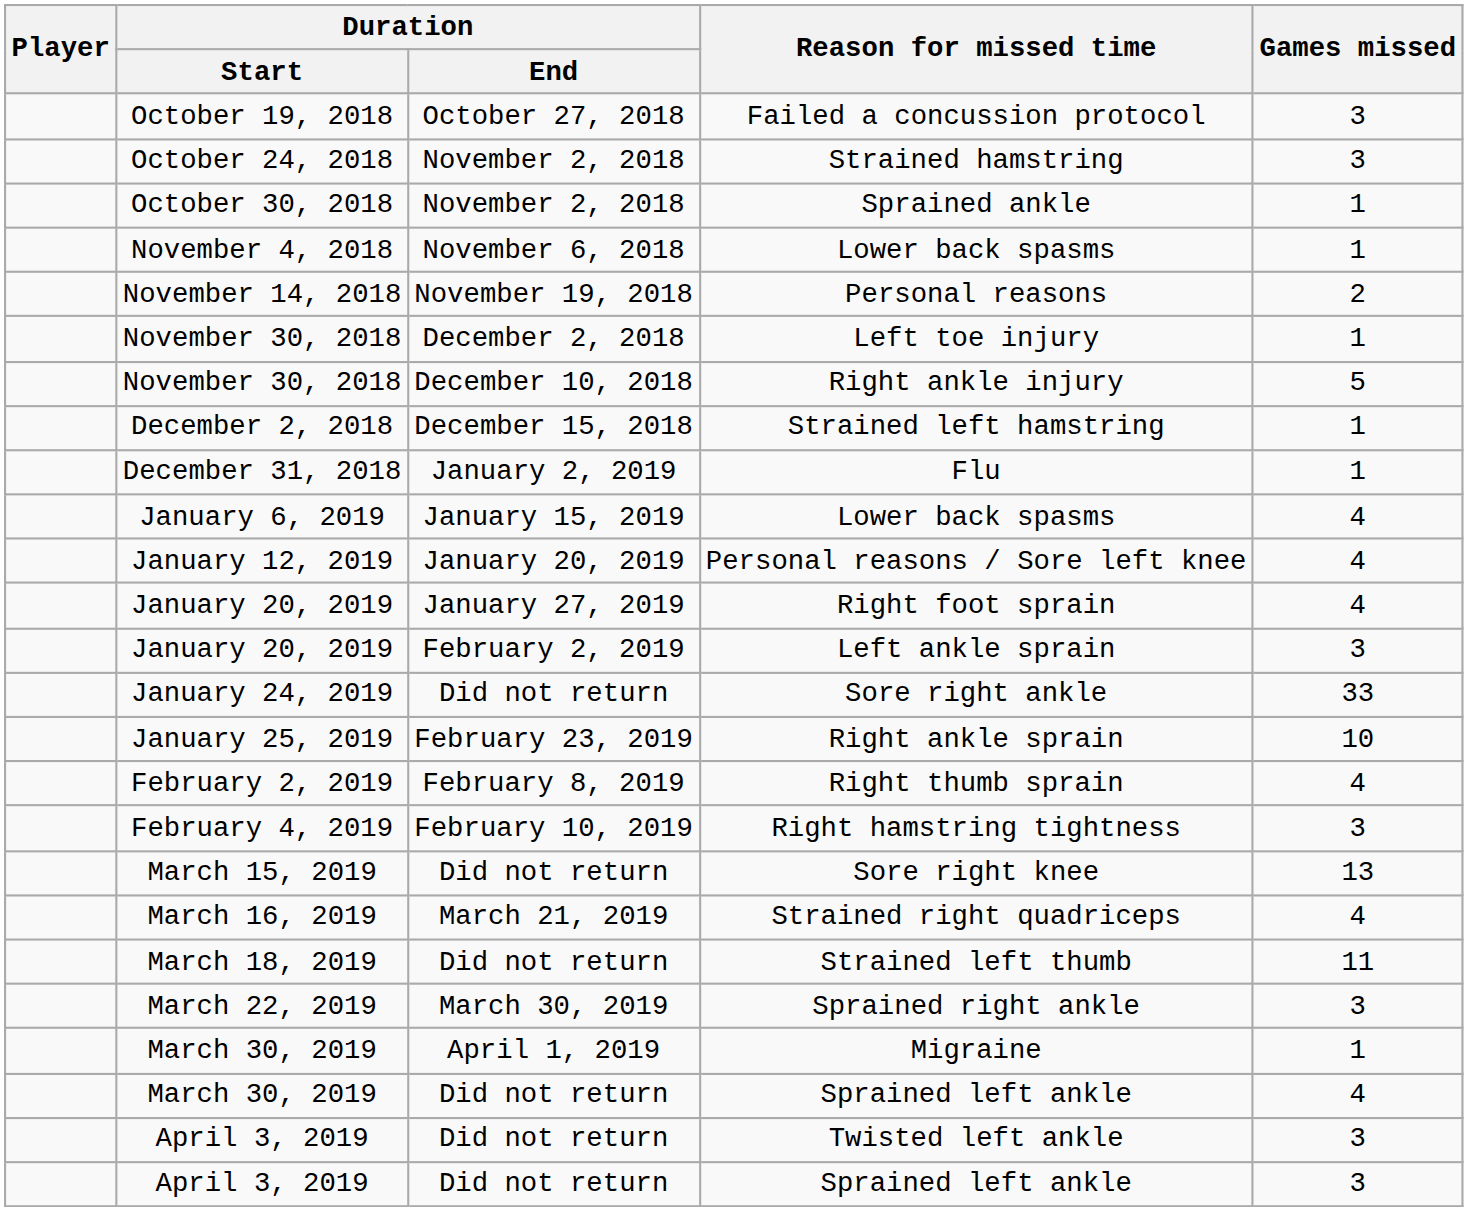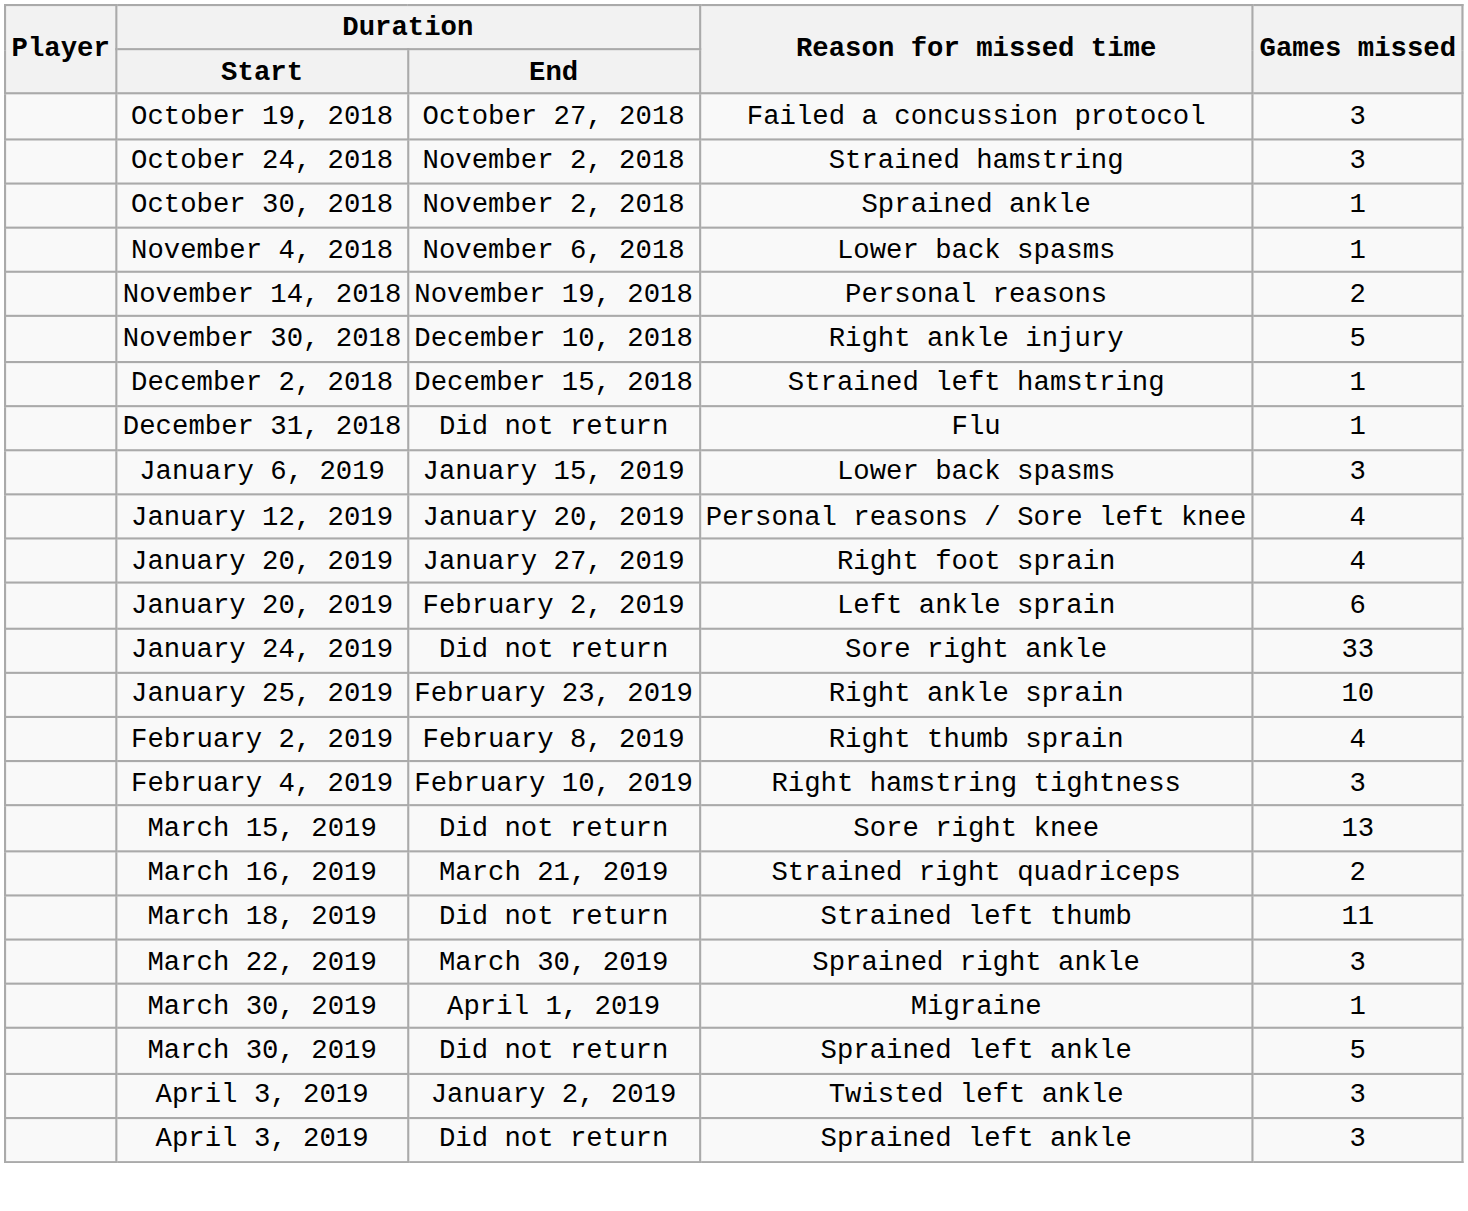- row: November 30, 2018 | December 2, 2018 | Left toe injury | 1
Flu | Duration / End: January 2, 2019 -> Did not return
January 6, 2019 / Lower back spasms | Games missed: 4 -> 3
Left ankle sprain | Games missed: 3 -> 6
Strained right quadriceps | Games missed: 4 -> 2
March 30, 2019 / Sprained left ankle | Games missed: 4 -> 5
Twisted left ankle | Duration / End: Did not return -> January 2, 2019
